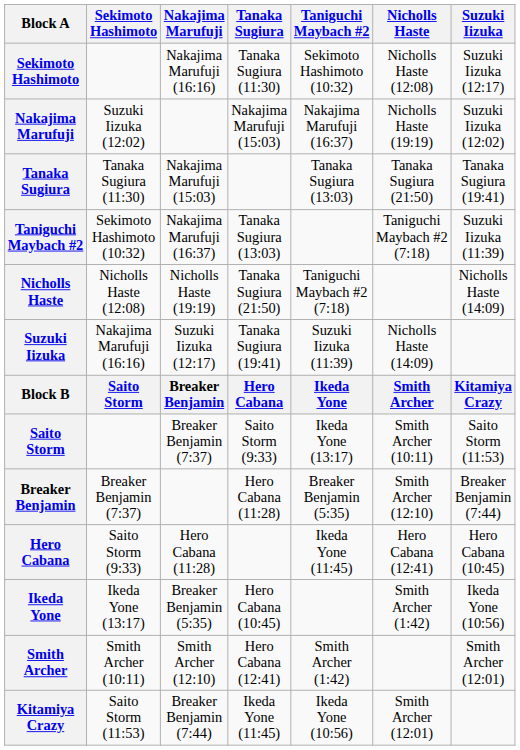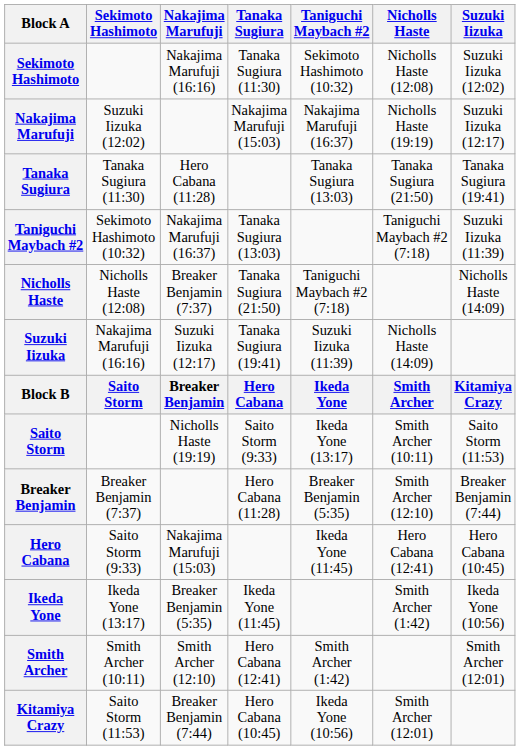row 2 | Suzuki Iizuka: Suzuki Iizuka (12:17) -> Suzuki Iizuka (12:02)
row 3 | Suzuki Iizuka: Suzuki Iizuka (12:02) -> Suzuki Iizuka (12:17)
row 4 | Nakajima Marufuji: Nakajima Marufuji (15:03) -> Hero Cabana (11:28)
row 6 | Nakajima Marufuji: Nicholls Haste (19:19) -> Breaker Benjamin (7:37)
row 9 | Nakajima Marufuji: Breaker Benjamin (7:37) -> Nicholls Haste (19:19)
row 11 | Nakajima Marufuji: Hero Cabana (11:28) -> Nakajima Marufuji (15:03)
row 12 | Tanaka Sugiura: Hero Cabana (10:45) -> Ikeda Yone (11:45)
row 14 | Tanaka Sugiura: Ikeda Yone (11:45) -> Hero Cabana (10:45)
